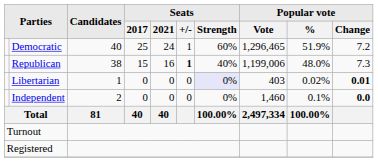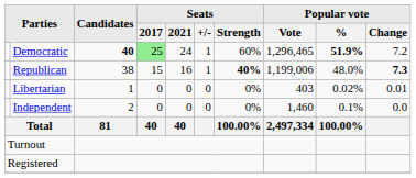Democratic | Candidates: normal -> bold
Democratic | Seats / 2017: no background -> lightgreen background
Democratic | Popular vote / %: normal -> bold
Republican | Seats / +/-: bold -> normal
Republican | Seats / Strength: normal -> bold
Republican | Popular vote / Change: normal -> bold
Libertarian | Seats / Strength: lavender background -> no background
Libertarian | Popular vote / Change: bold -> normal
Independent | Popular vote / Change: bold -> normal
